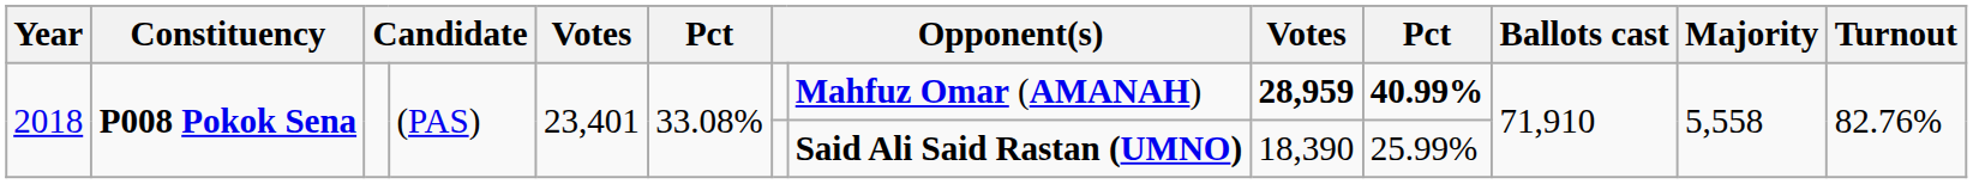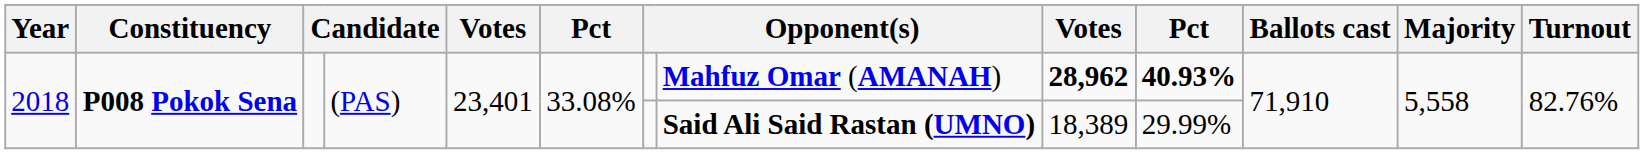row 2 | column 9: 28,959 -> 28,962
row 2 | column 10: 40.99% -> 40.93%
row 3 | column 9: 18,390 -> 18,389
row 3 | column 10: 25.99% -> 29.99%
